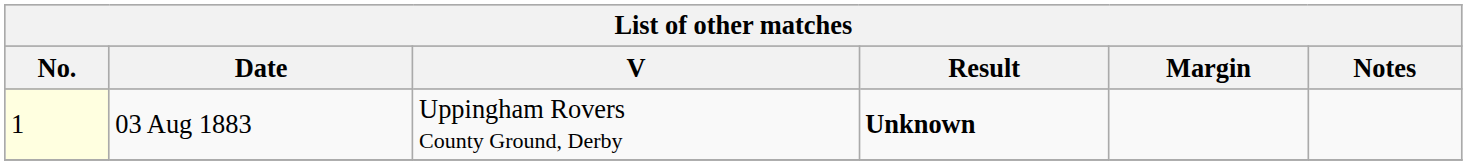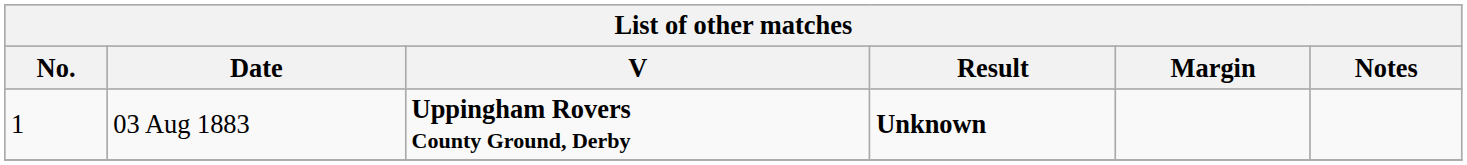03 Aug 1883 | No.: lightyellow background -> no background
03 Aug 1883 | V: normal -> bold
